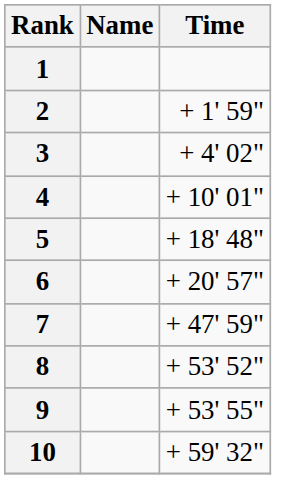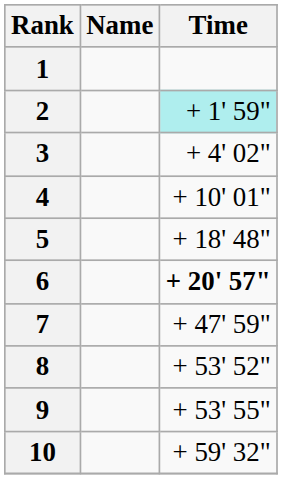2 | Time: no background -> paleturquoise background
6 | Time: normal -> bold
